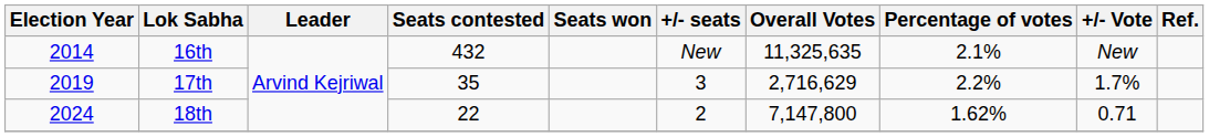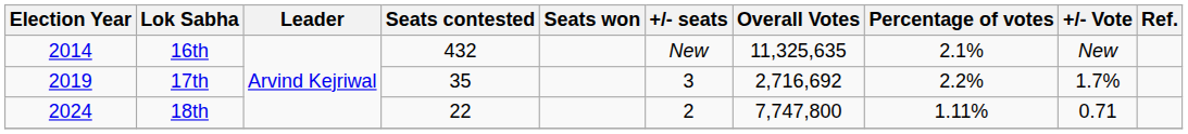17th | Overall Votes: 2,716,629 -> 2,716,692
18th | Overall Votes: 7,147,800 -> 7,747,800
18th | Percentage of votes: 1.62% -> 1.11%
